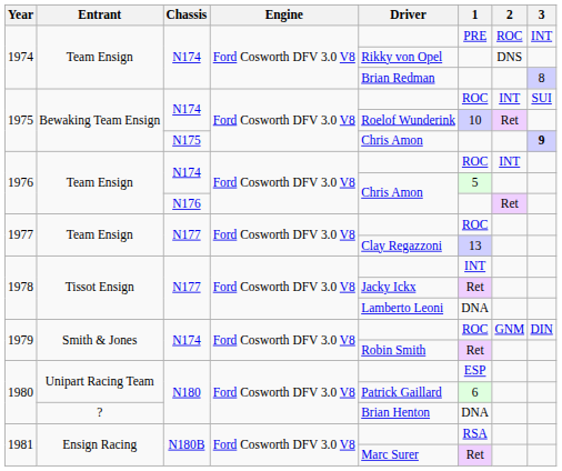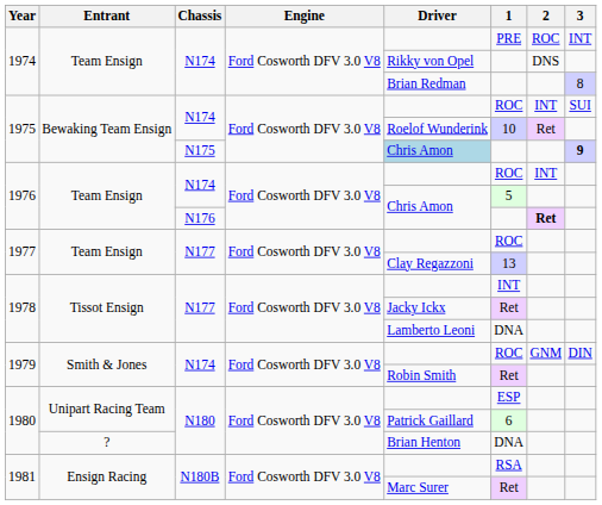1975 / N175 | Driver: no background -> lightblue background
1976 / N176 | 2: normal -> bold
